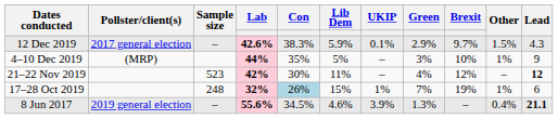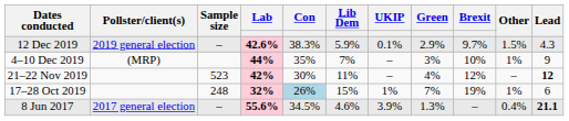12 Dec 2019 | Pollster/client(s): 2017 general election -> 2019 general election
4–10 Dec 2019 | Lib Dem: 5% -> 7%
8 Jun 2017 | Pollster/client(s): 2019 general election -> 2017 general election
